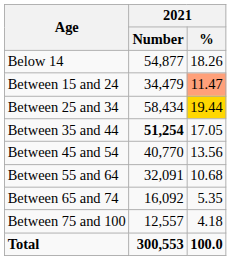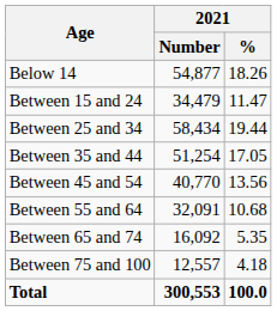Between 15 and 24 | 2021 / %: lightsalmon background -> no background
Between 25 and 34 | 2021 / %: gold background -> no background
Between 35 and 44 | 2021 / Number: bold -> normal
